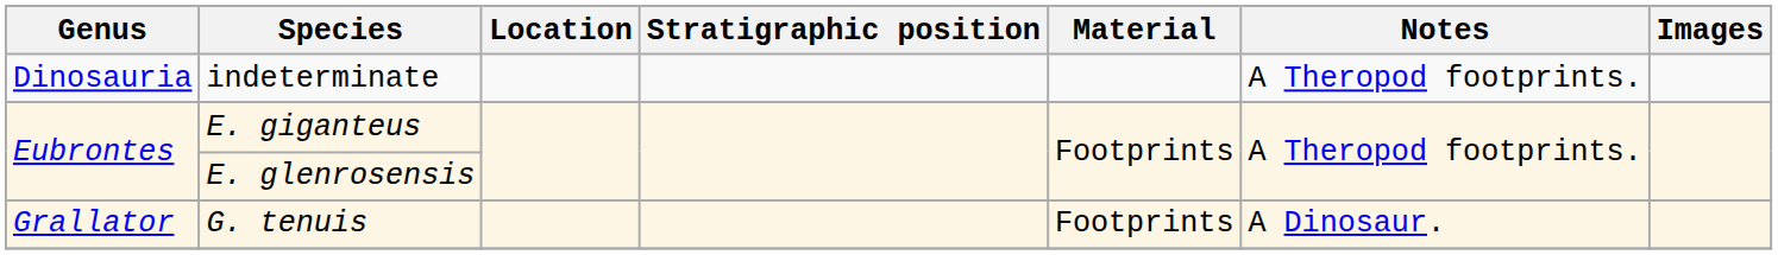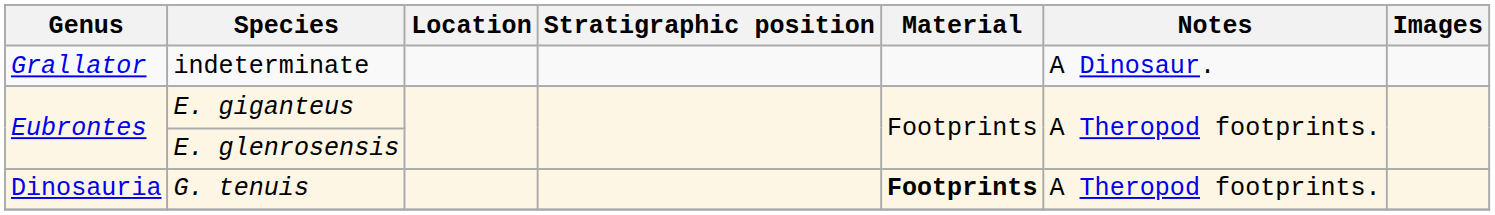indeterminate | Genus: Dinosauria -> Grallator
indeterminate | Notes: A Theropod footprints. -> A Dinosaur.
G. tenuis | Genus: Grallator -> Dinosauria
G. tenuis | Material: normal -> bold
G. tenuis | Notes: A Dinosaur. -> A Theropod footprints.
